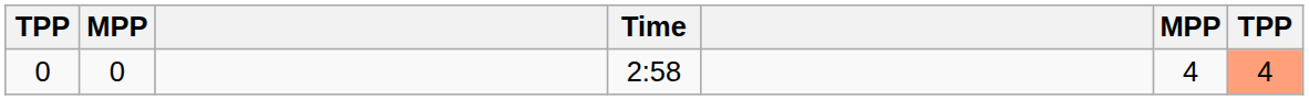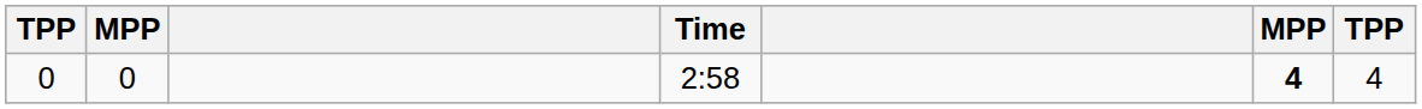row 2 | column 6: normal -> bold
row 2 | column 7: lightsalmon background -> no background
